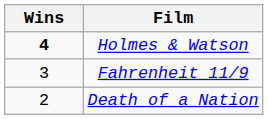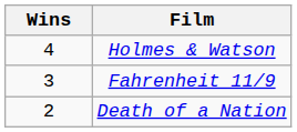Holmes & Watson | Wins: bold -> normal
